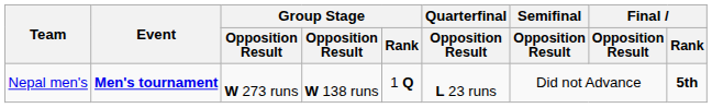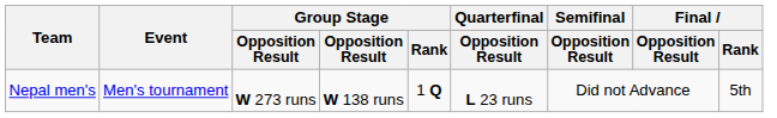Nepal men's | Event: bold -> normal
Nepal men's | Final / Rank: bold -> normal
